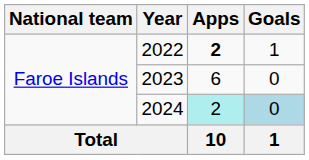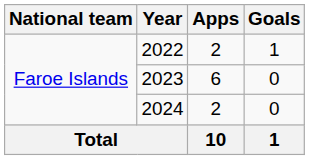2022 | Apps: bold -> normal
2024 | Apps: paleturquoise background -> no background
2024 | Goals: lightblue background -> no background
